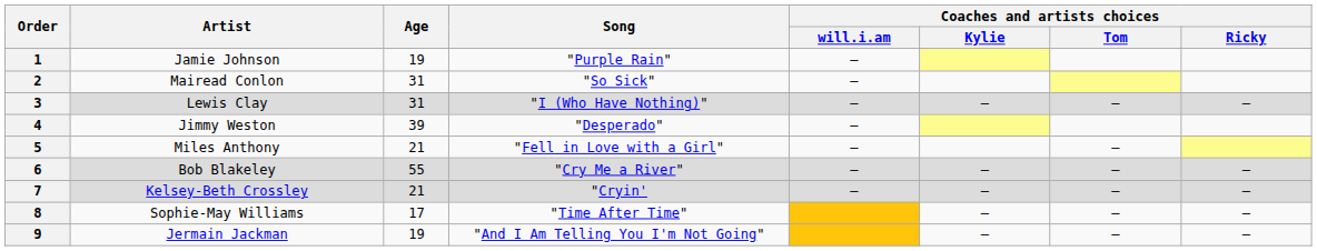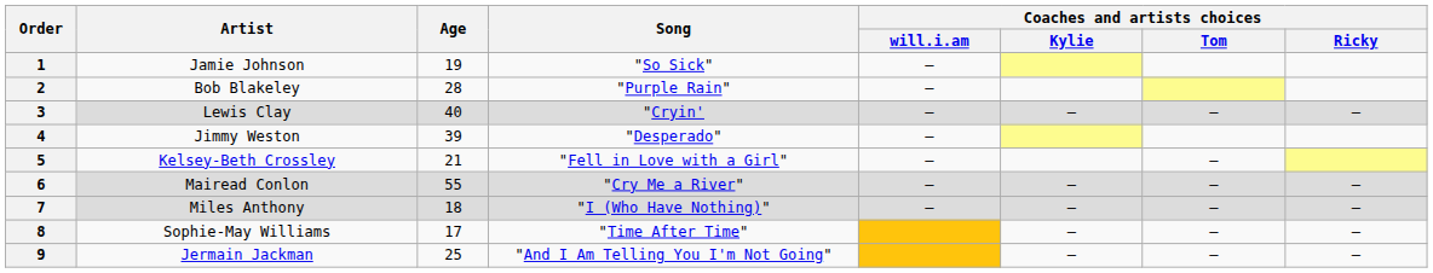1 | Song: "Purple Rain" -> "So Sick"
2 | Artist: Mairead Conlon -> Bob Blakeley
2 | Age: 31 -> 28
2 | Song: "So Sick" -> "Purple Rain"
3 | Age: 31 -> 40
3 | Song: "I (Who Have Nothing)" -> "Cryin'
5 | Artist: Miles Anthony -> Kelsey-Beth Crossley
6 | Artist: Bob Blakeley -> Mairead Conlon
7 | Artist: Kelsey-Beth Crossley -> Miles Anthony
7 | Age: 21 -> 18
7 | Song: "Cryin' -> "I (Who Have Nothing)"
9 | Age: 19 -> 25
